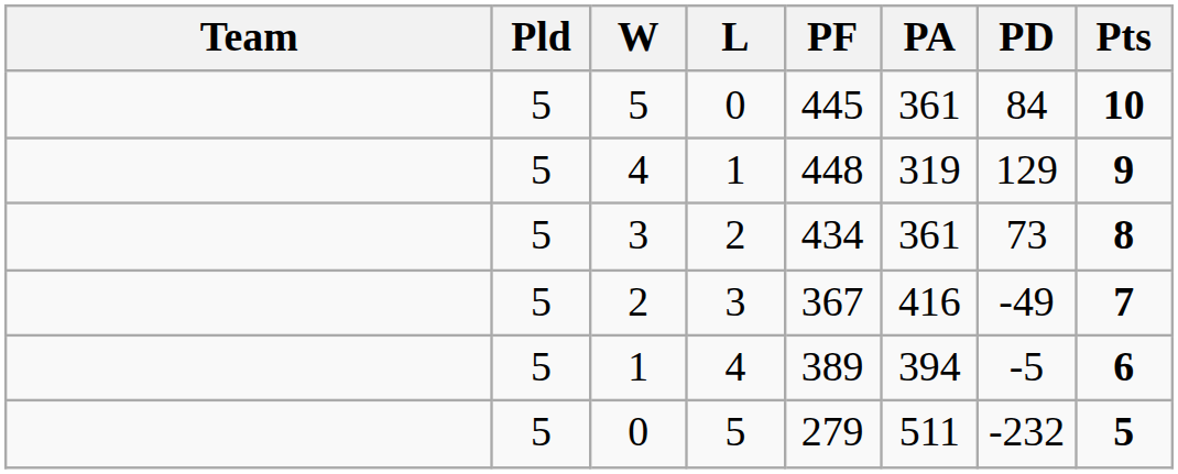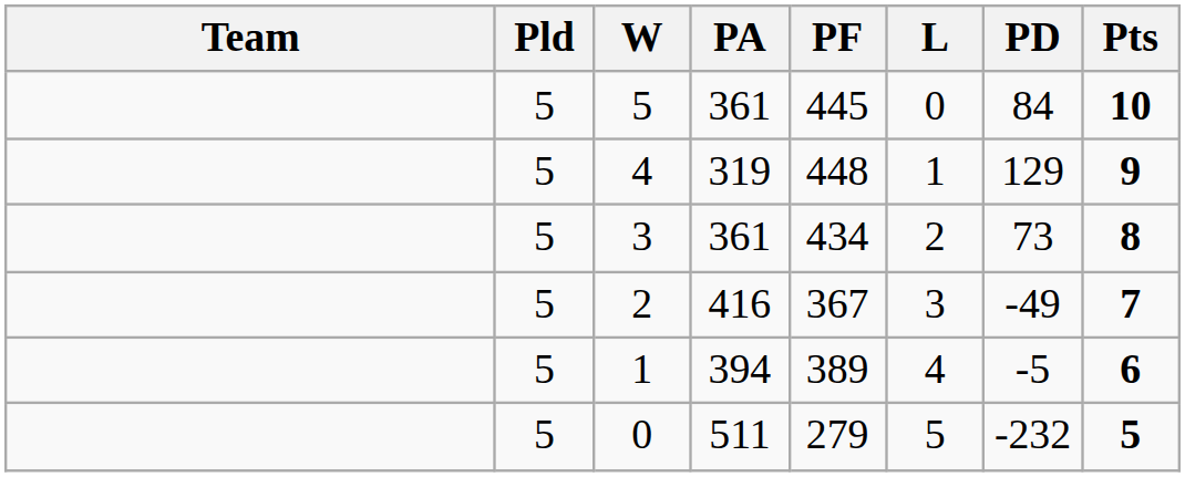columns swapped: L <-> PA
